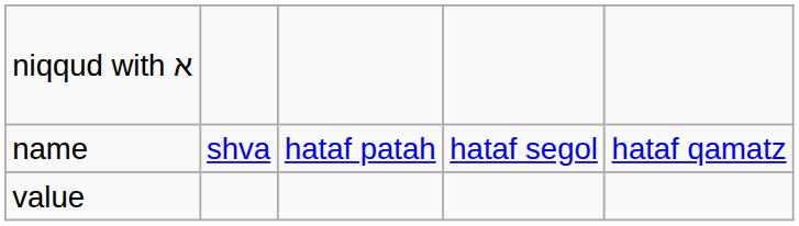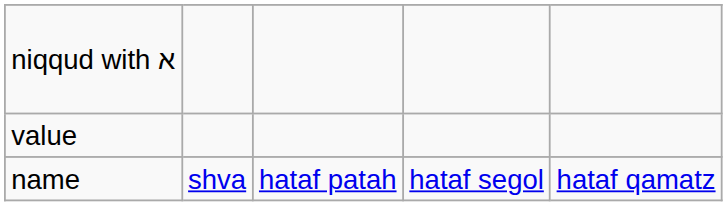rows swapped: name <-> value
